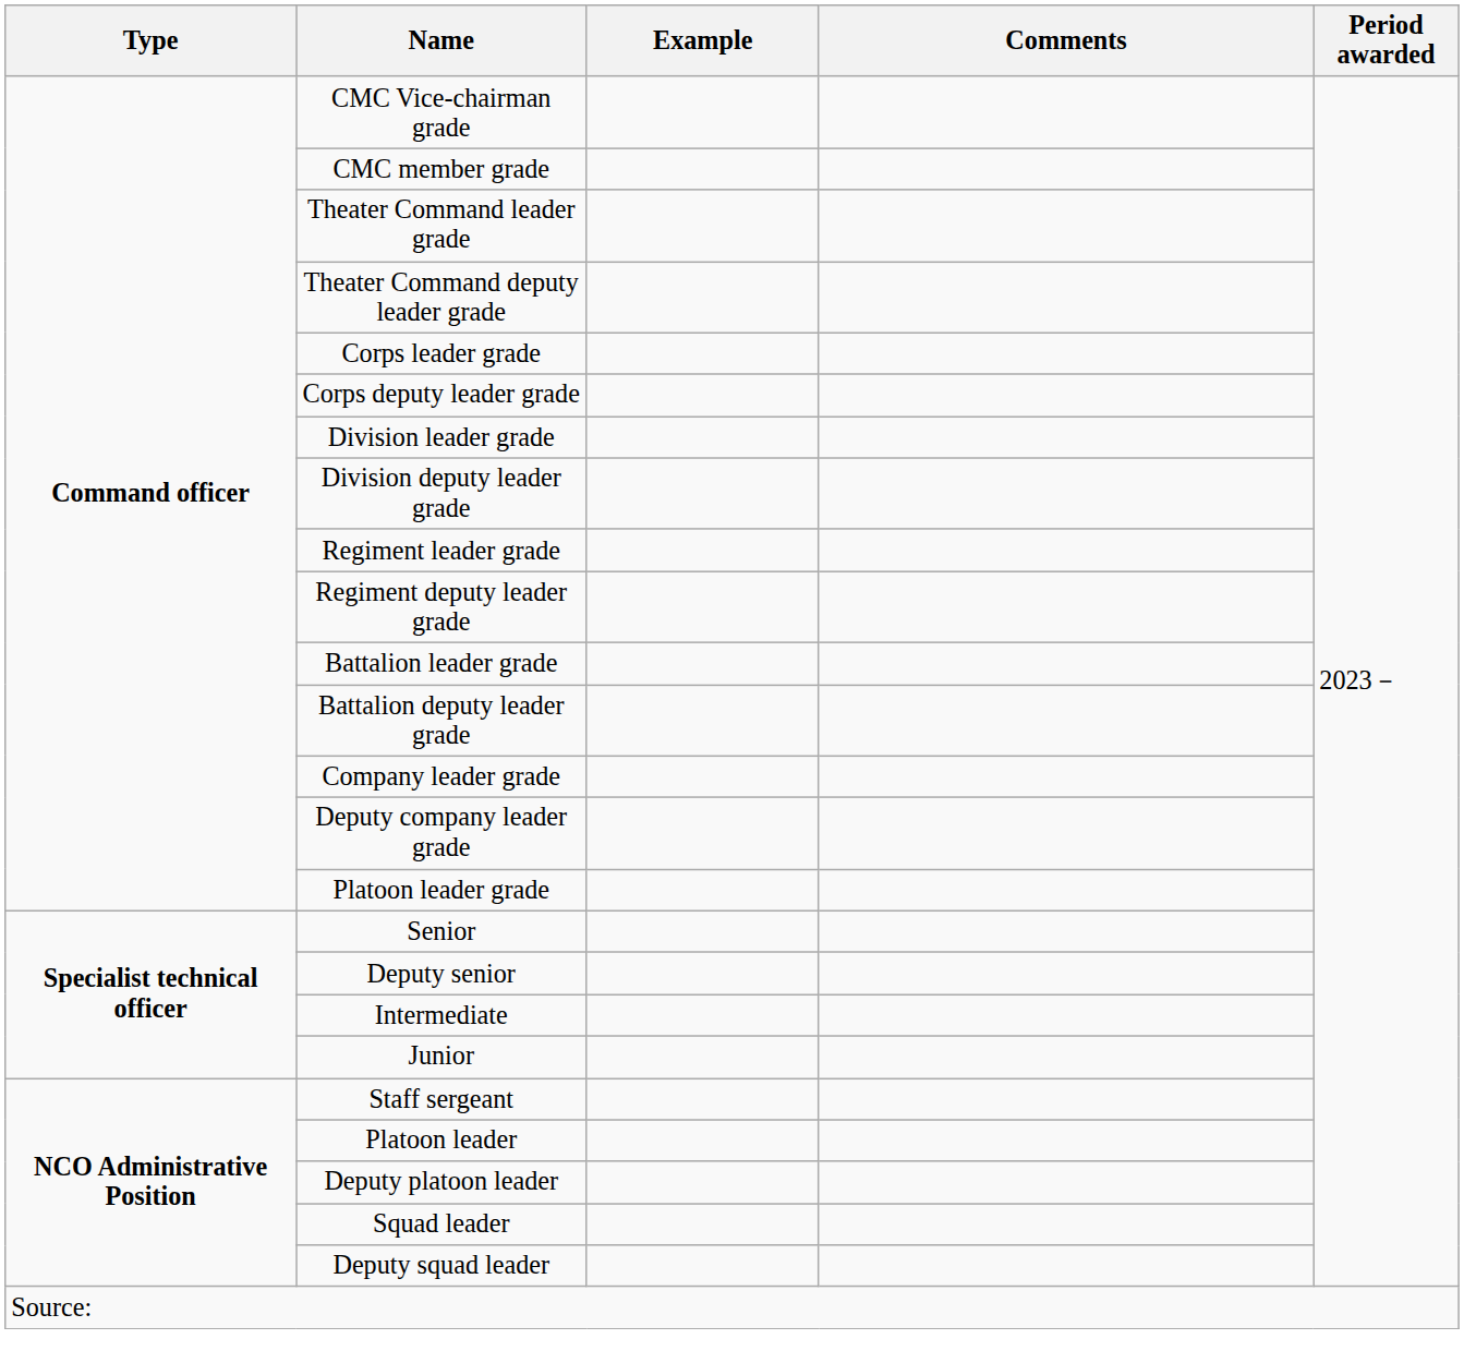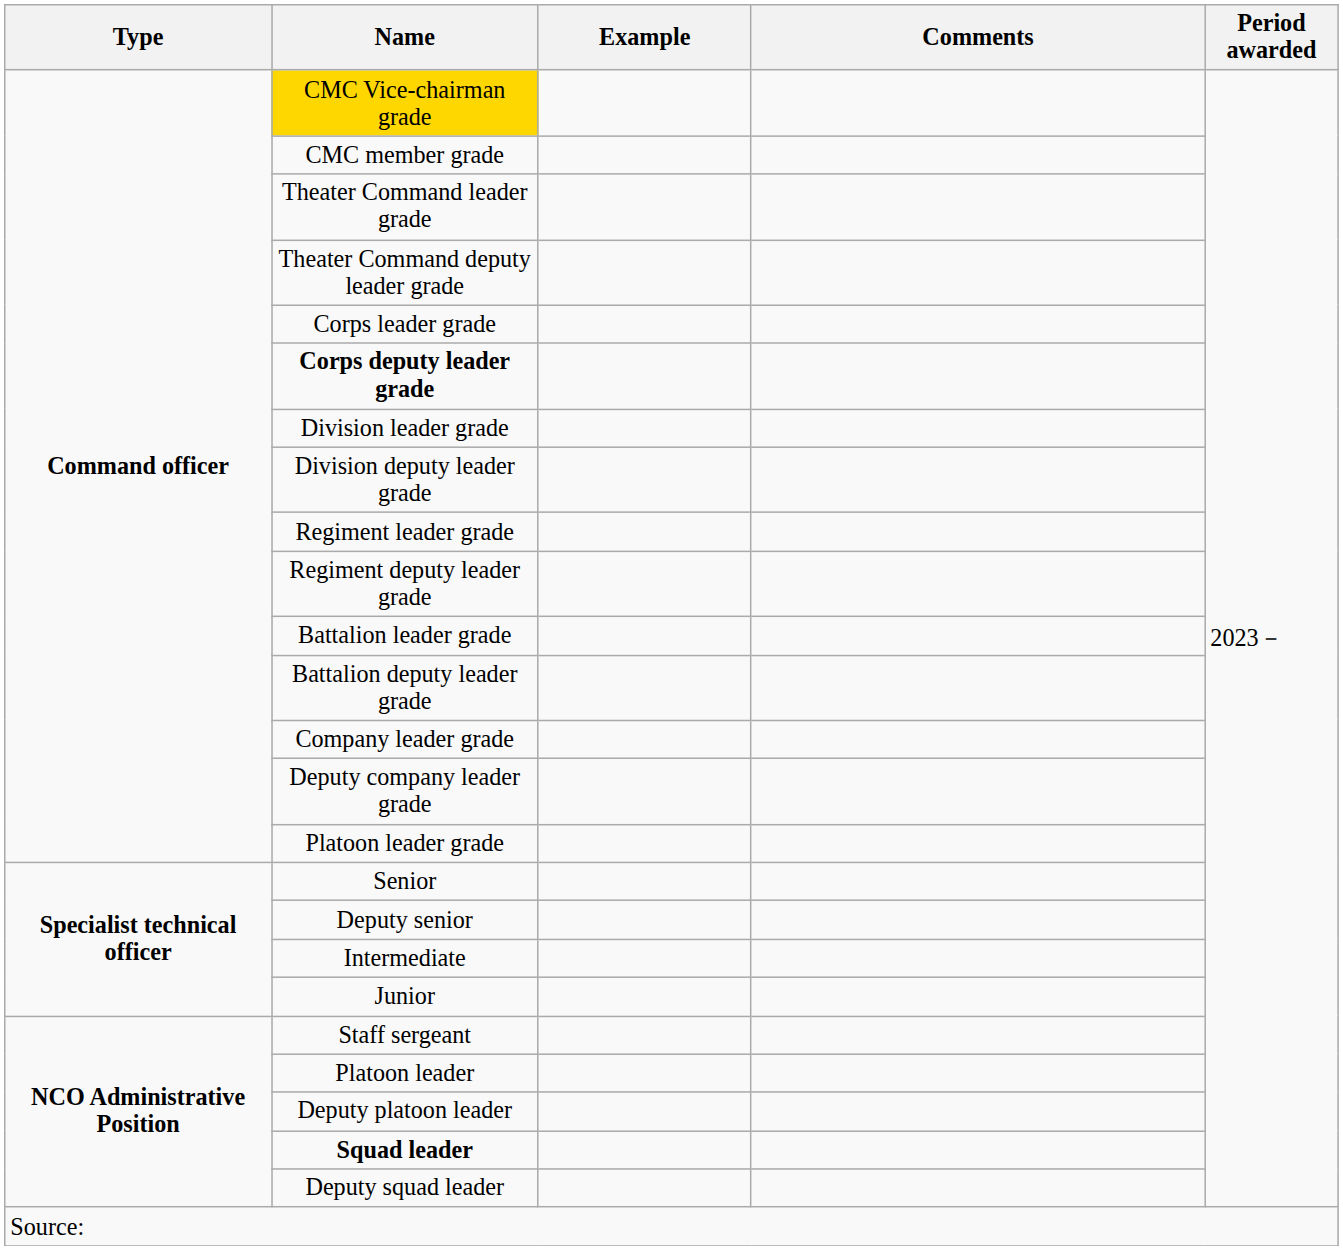CMC Vice-chairman grade | Name: no background -> gold background
Corps deputy leader grade | Name: normal -> bold
Squad leader | Name: normal -> bold
